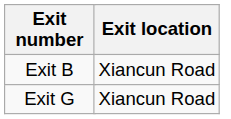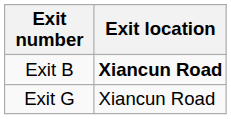Exit B | Exit location: normal -> bold
